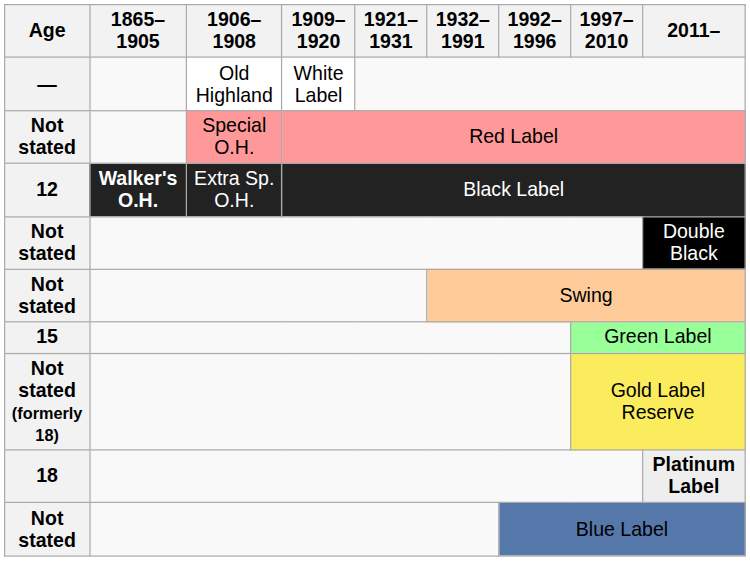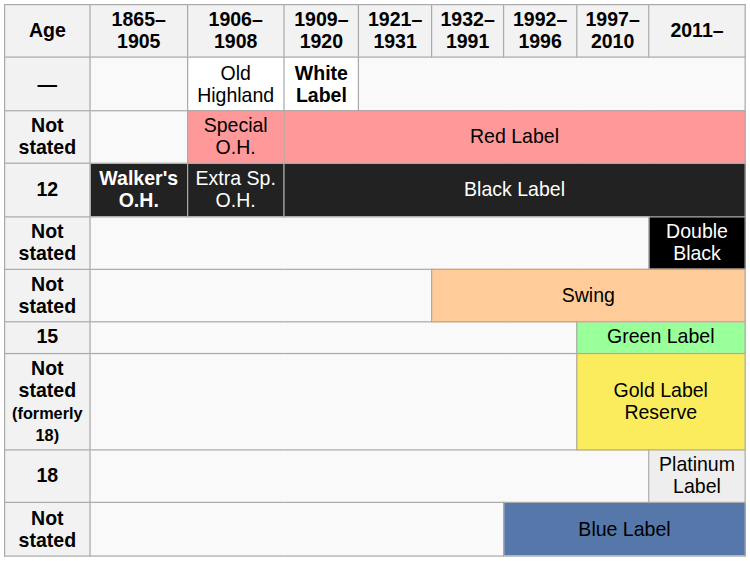— | 1909–1920: normal -> bold
18 | 2011–: bold -> normal
